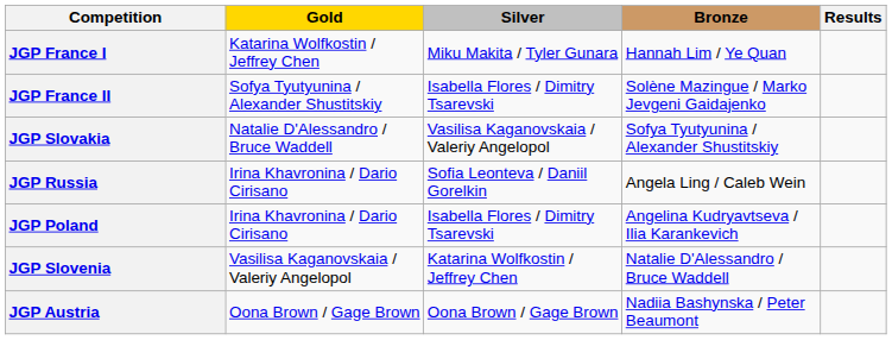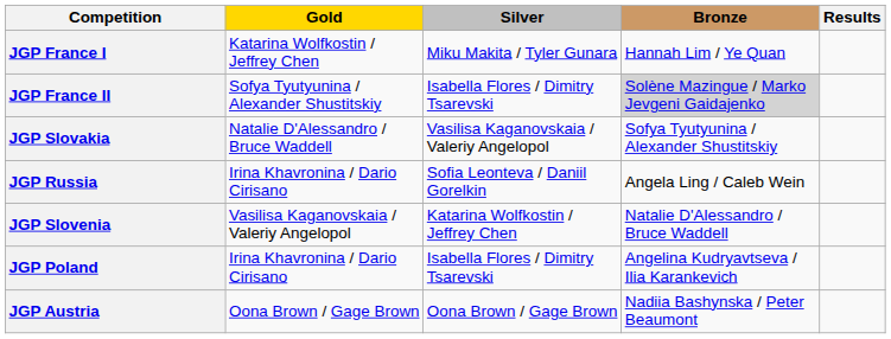JGP France II | Bronze: no background -> lightgrey background
rows swapped: JGP Slovenia <-> JGP Poland
